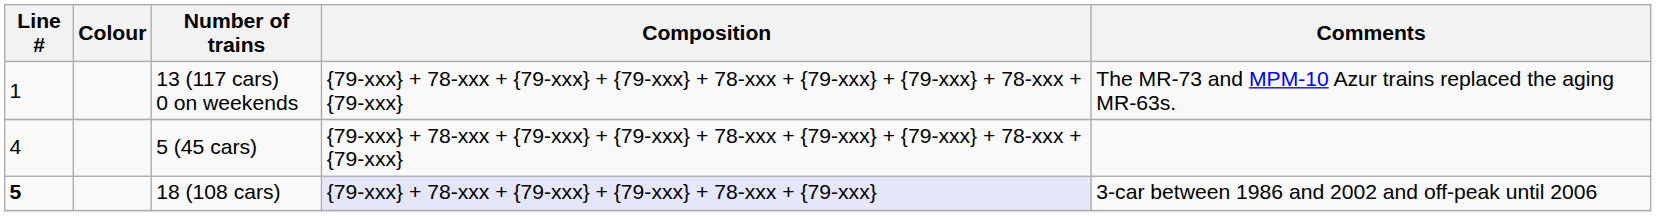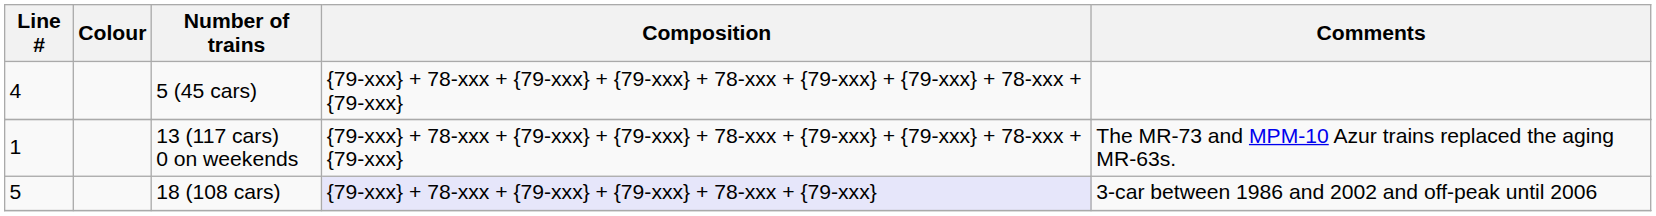rows swapped: 13 (117 cars) 0 on weekends <-> 5 (45 cars)
18 (108 cars) | Line #: bold -> normal
